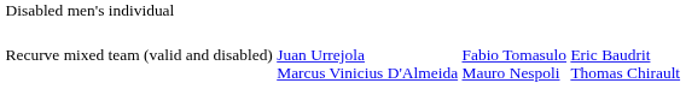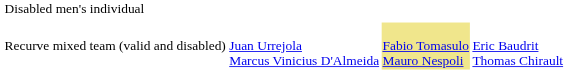Recurve mixed team (valid and disabled) | column 3: no background -> khaki background
